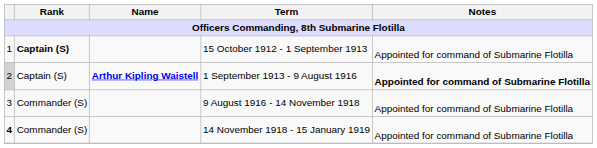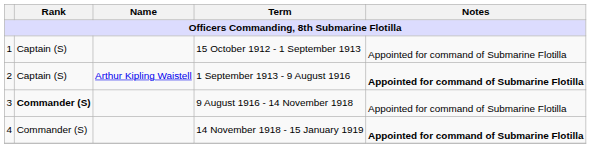15 October 1912 - 1 September 1913 | Rank: bold -> normal
1 September 1913 - 9 August 1916 | column 1: lightgrey background -> no background
1 September 1913 - 9 August 1916 | Name: bold -> normal
9 August 1916 - 14 November 1918 | Rank: normal -> bold
14 November 1918 - 15 January 1919 | column 1: bold -> normal
14 November 1918 - 15 January 1919 | Notes: normal -> bold
